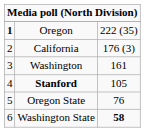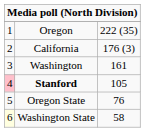Oregon | column 1: bold -> normal
Stanford | column 1: no background -> pink background
Washington State | column 1: no background -> lightyellow background
Washington State | column 3: bold -> normal
